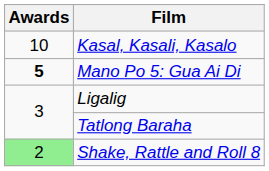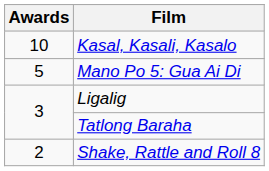Mano Po 5: Gua Ai Di | Awards: bold -> normal
Shake, Rattle and Roll 8 | Awards: lightgreen background -> no background
